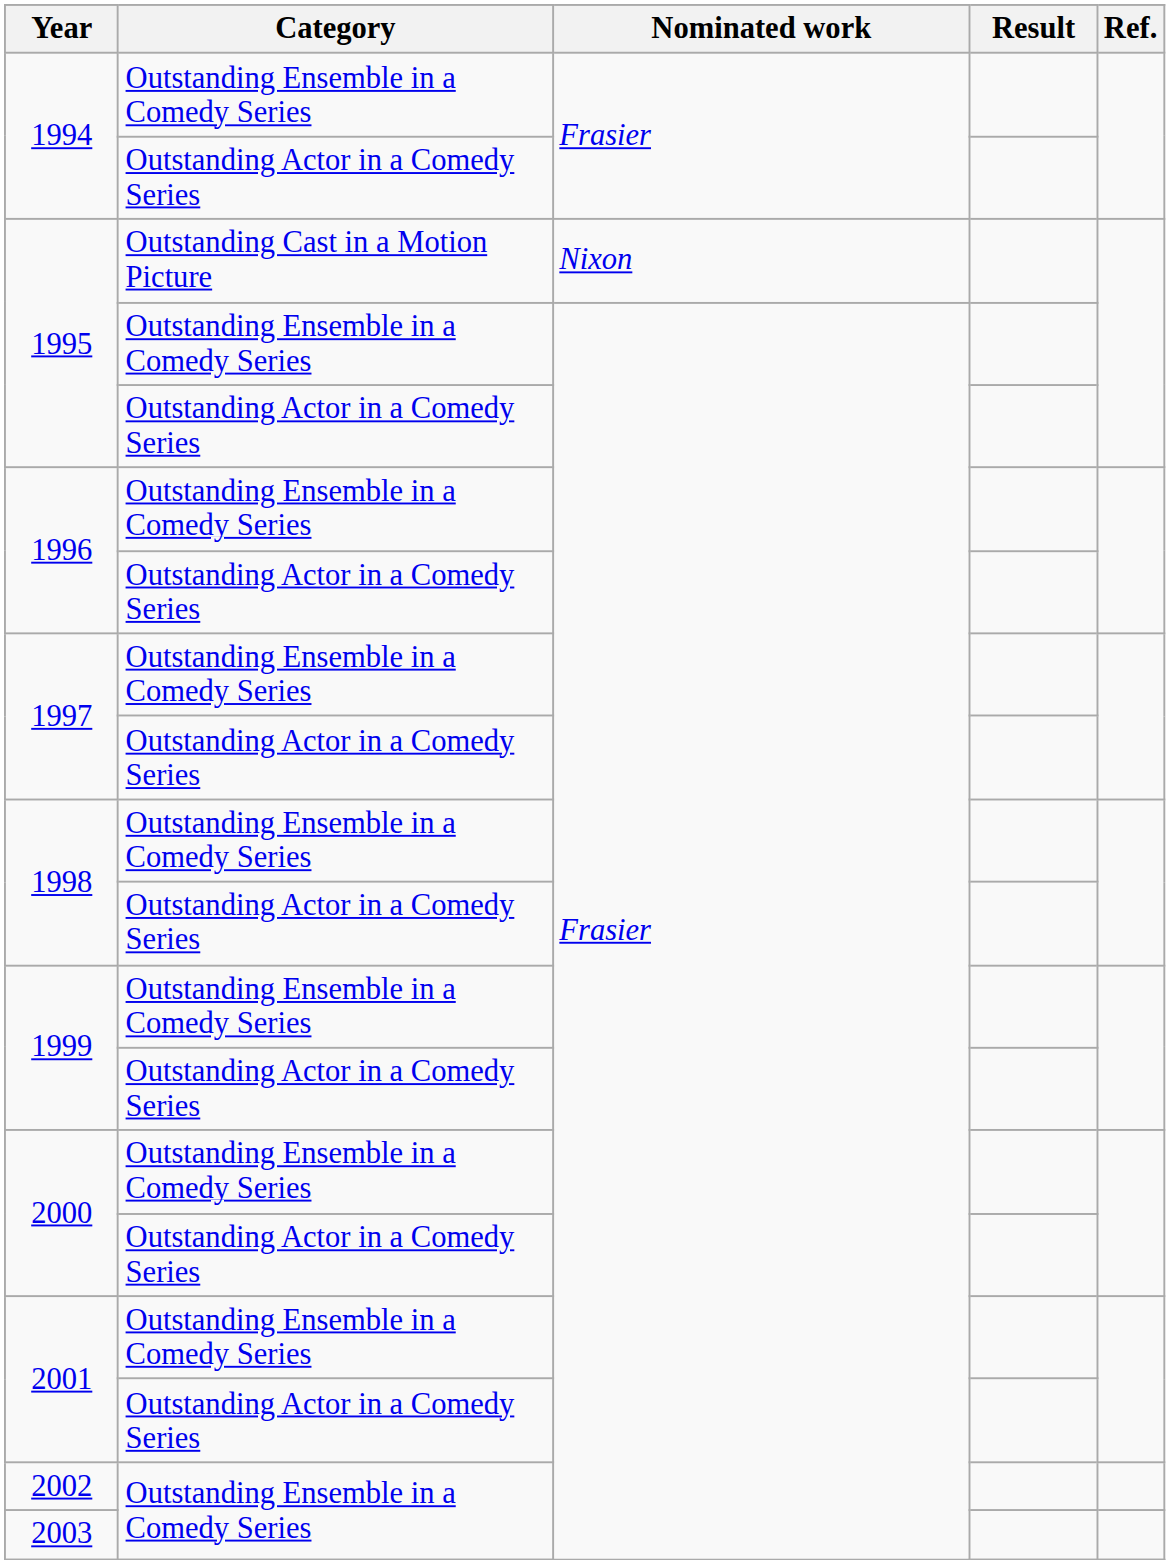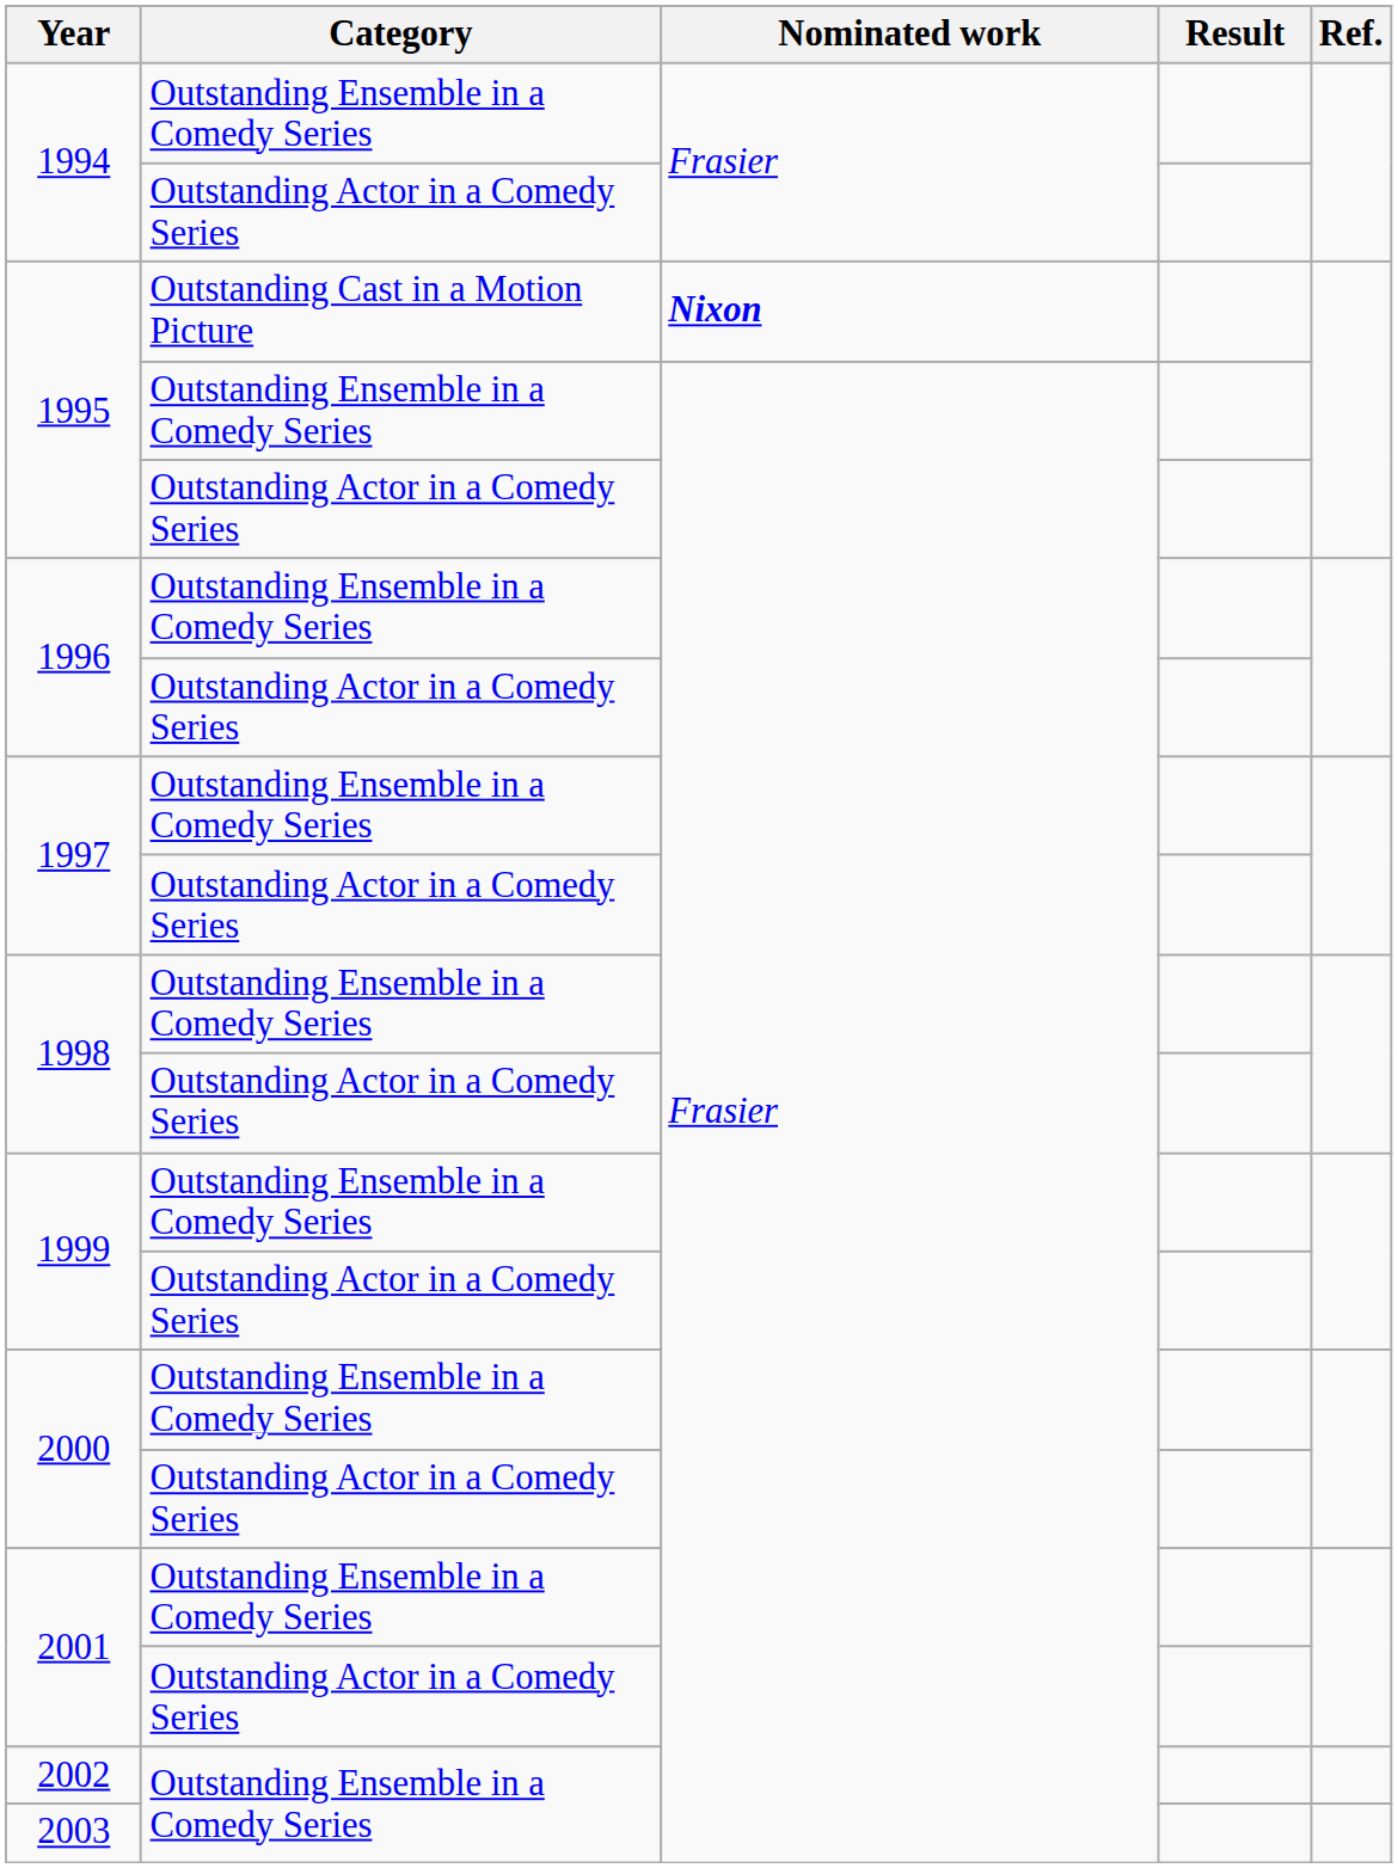1995 / Outstanding Cast in a Motion Picture | Nominated work: normal -> bold
